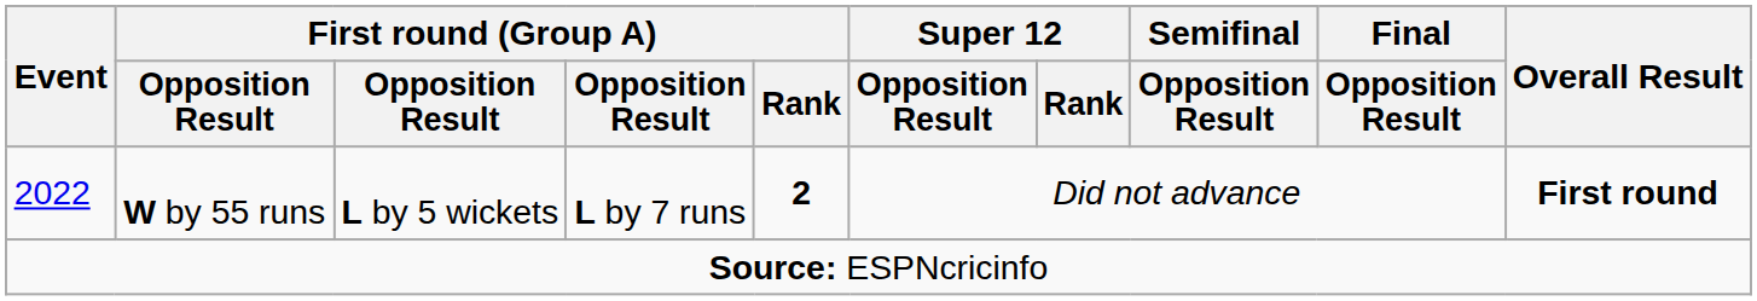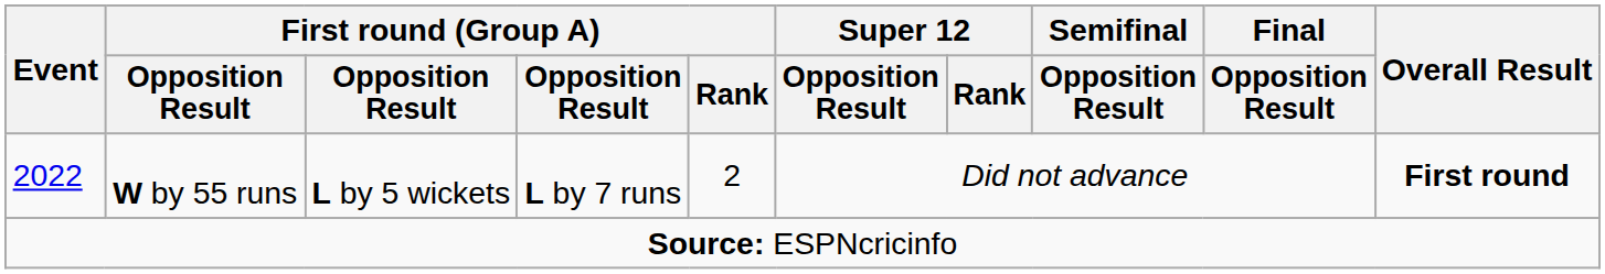2022 | First round (Group A) / Rank: bold -> normal
